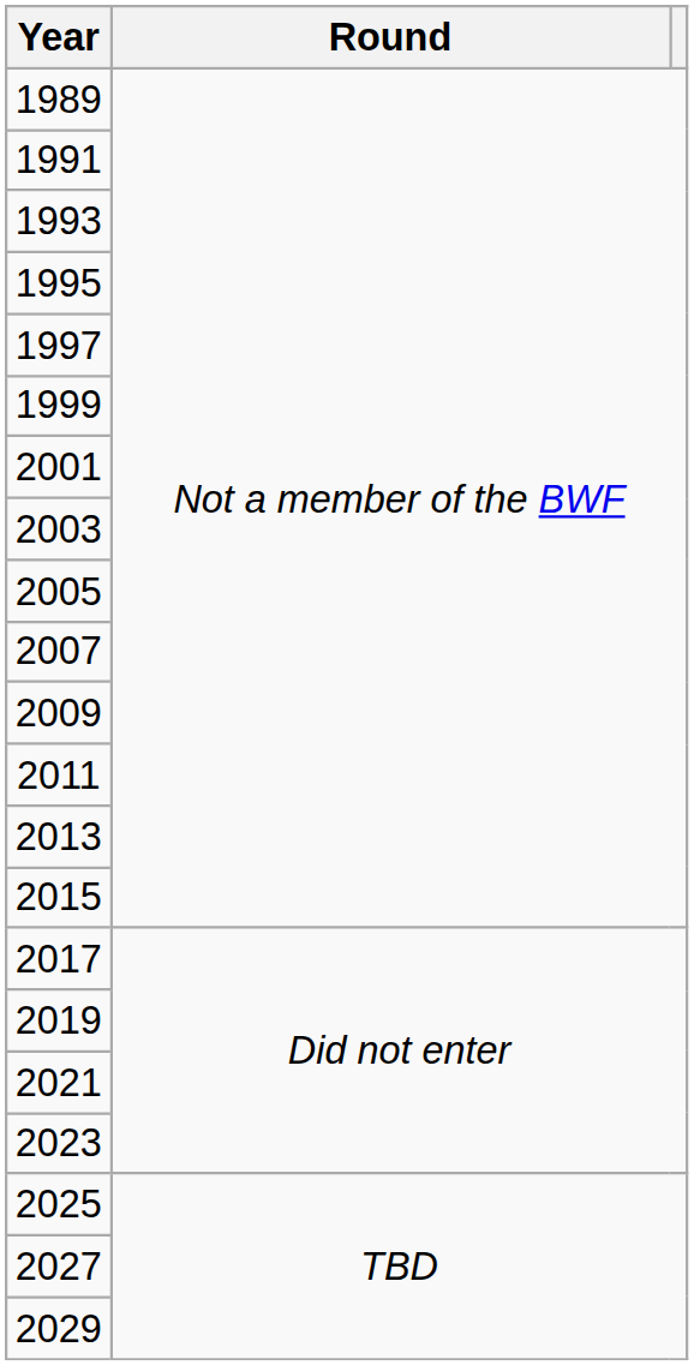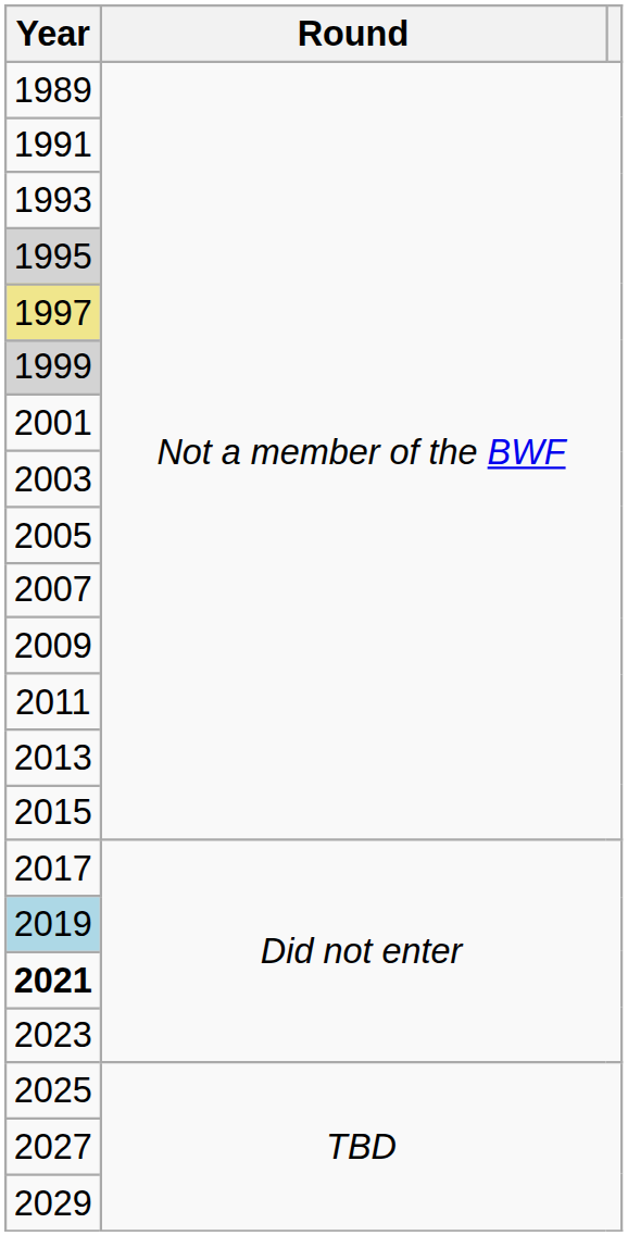1995 | Year: no background -> lightgrey background
1997 | Year: no background -> khaki background
1999 | Year: no background -> lightgrey background
2019 | Year: no background -> lightblue background
2021 | Year: normal -> bold
